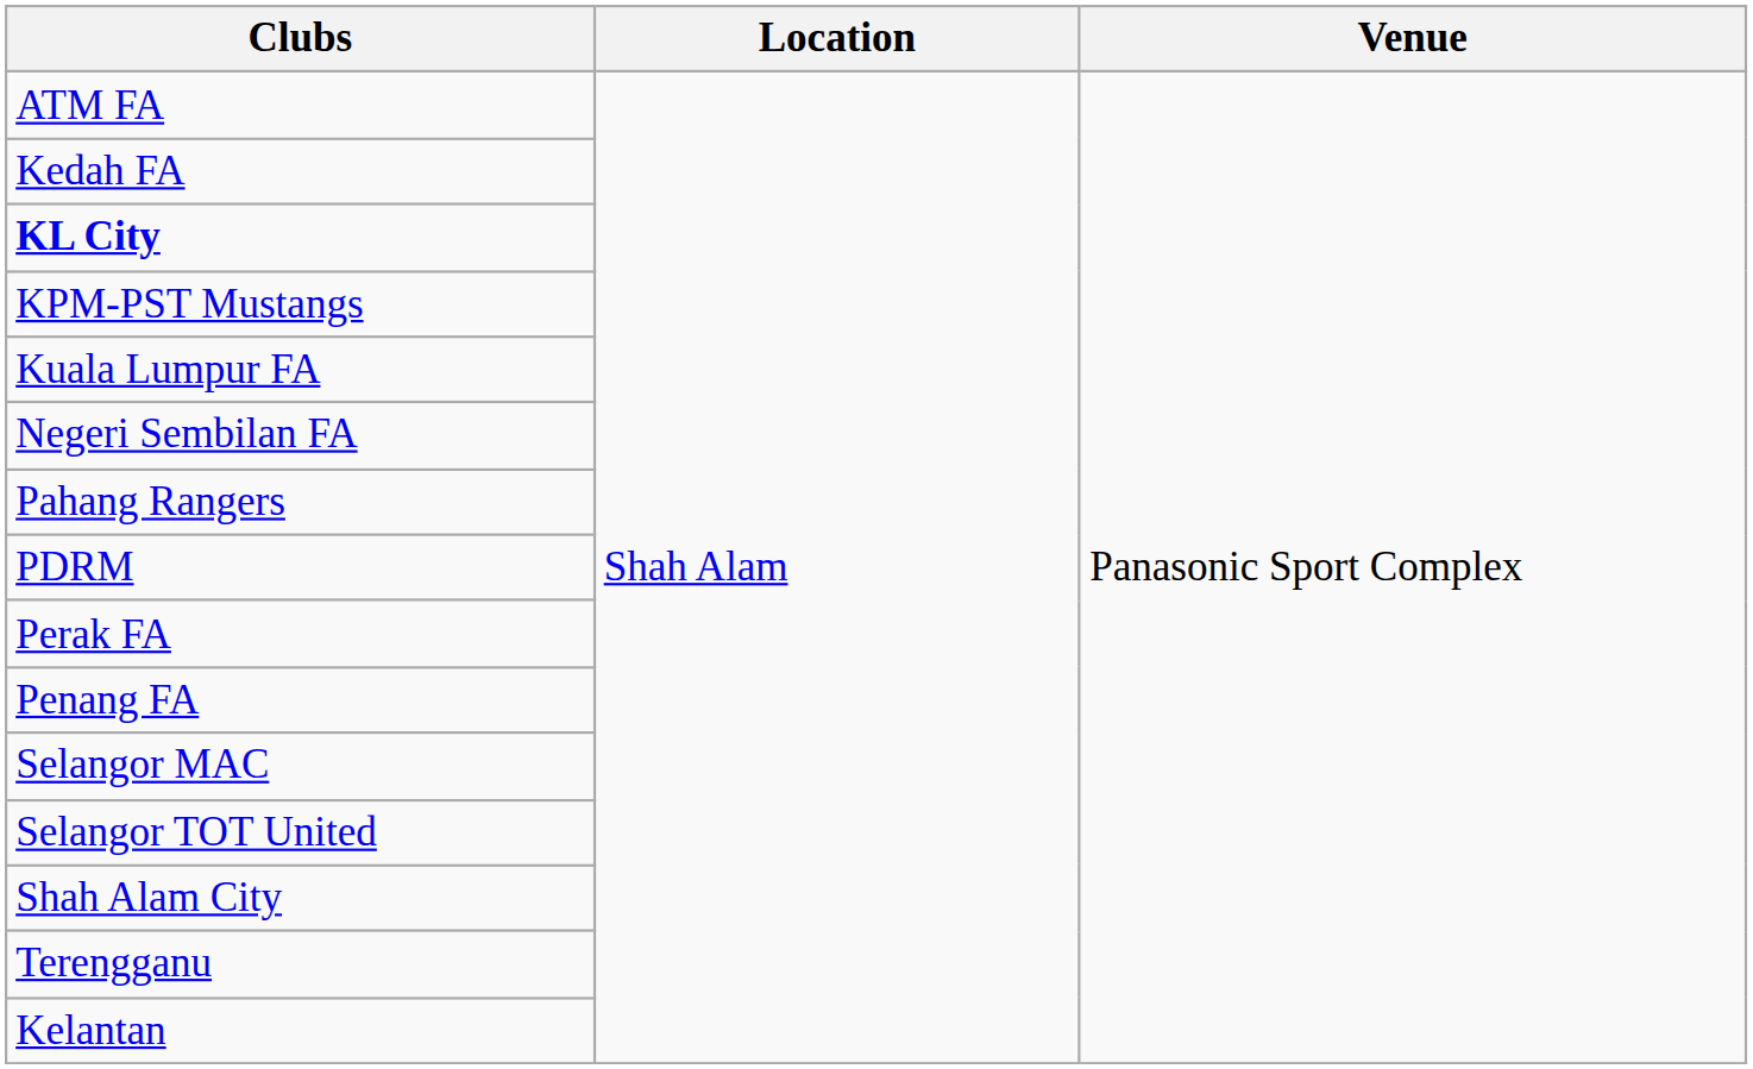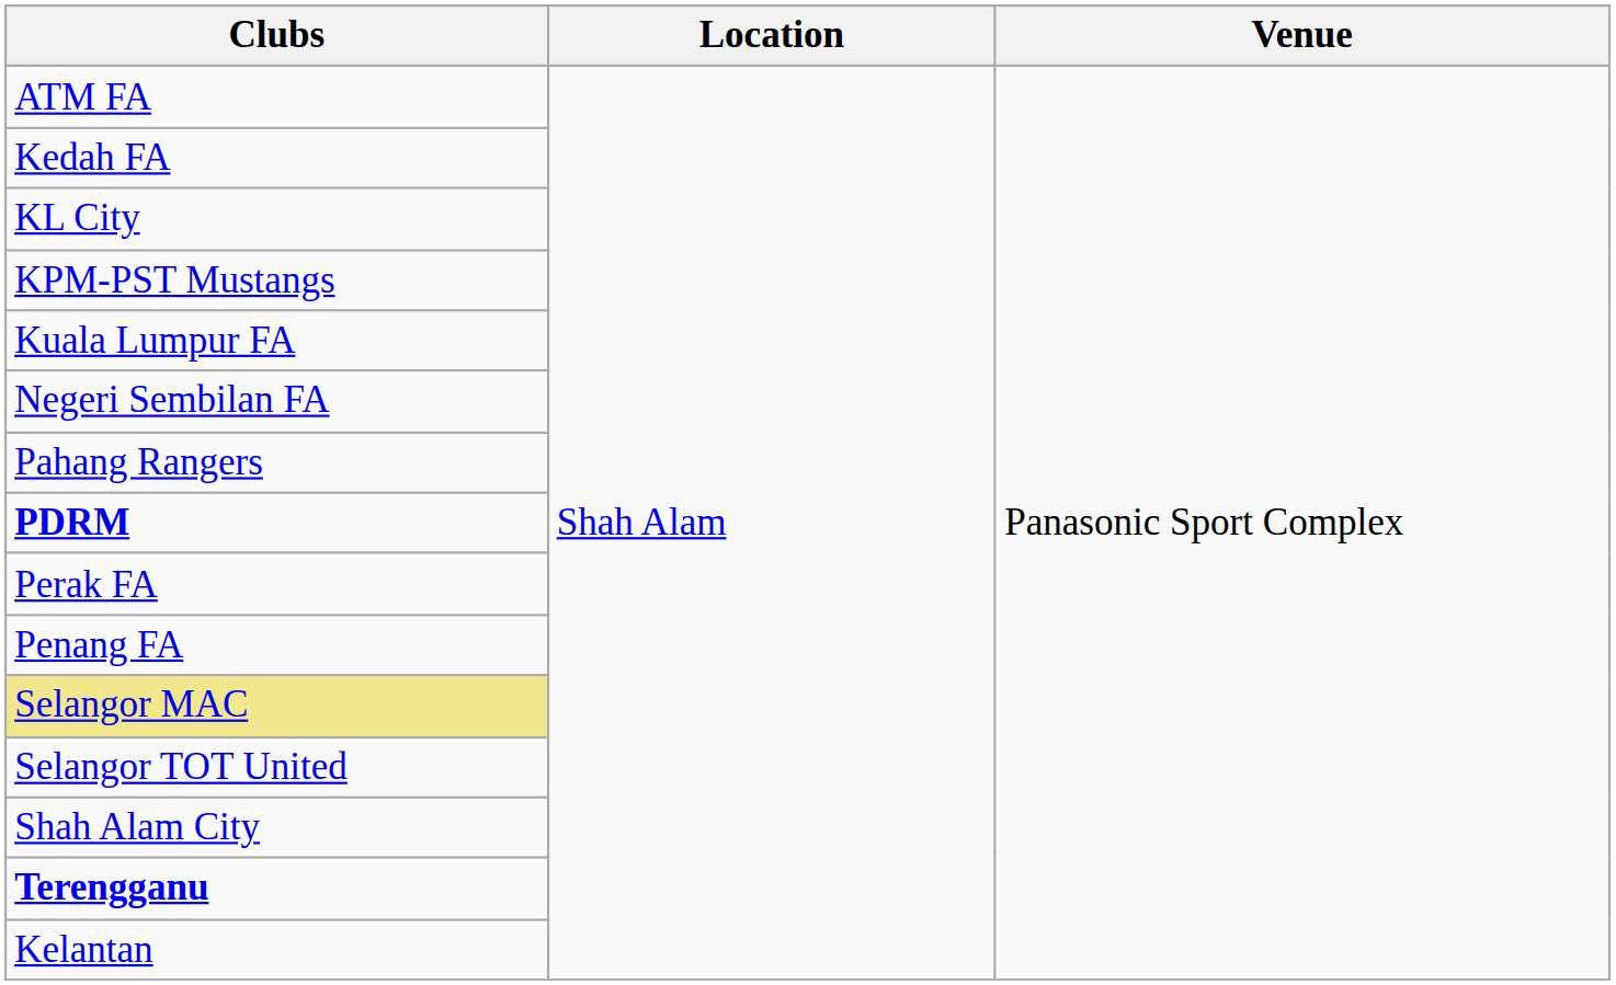KL City | Clubs: bold -> normal
PDRM | Clubs: normal -> bold
Selangor MAC | Clubs: no background -> khaki background
Terengganu | Clubs: normal -> bold
